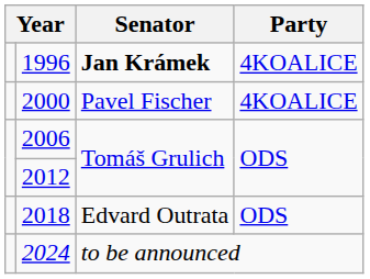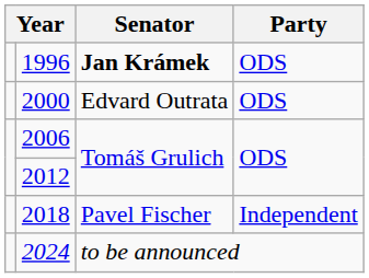1996 | Party: 4KOALICE -> ODS
2000 | Senator: Pavel Fischer -> Edvard Outrata
2000 | Party: 4KOALICE -> ODS
2018 | Senator: Edvard Outrata -> Pavel Fischer
2018 | Party: ODS -> Independent
